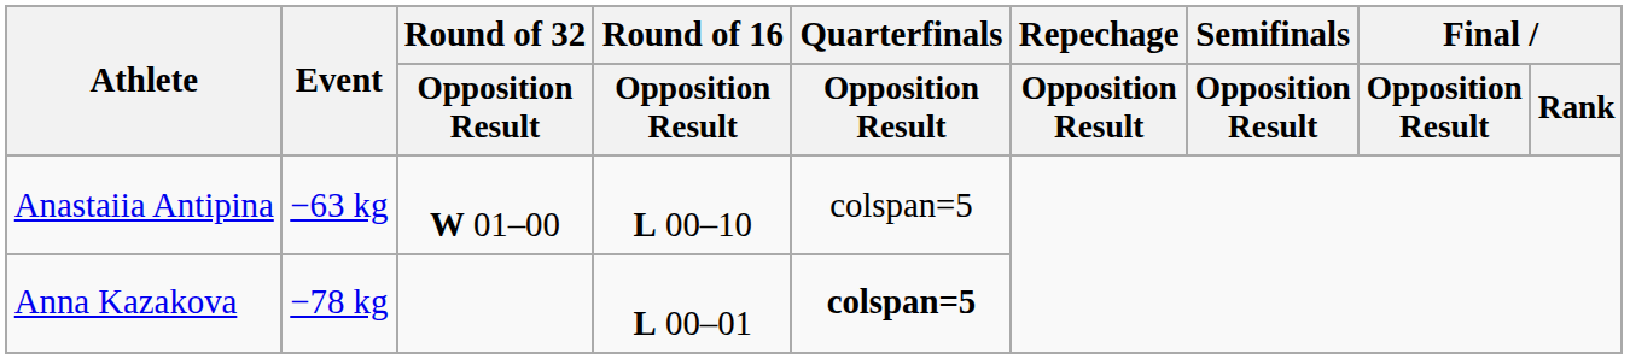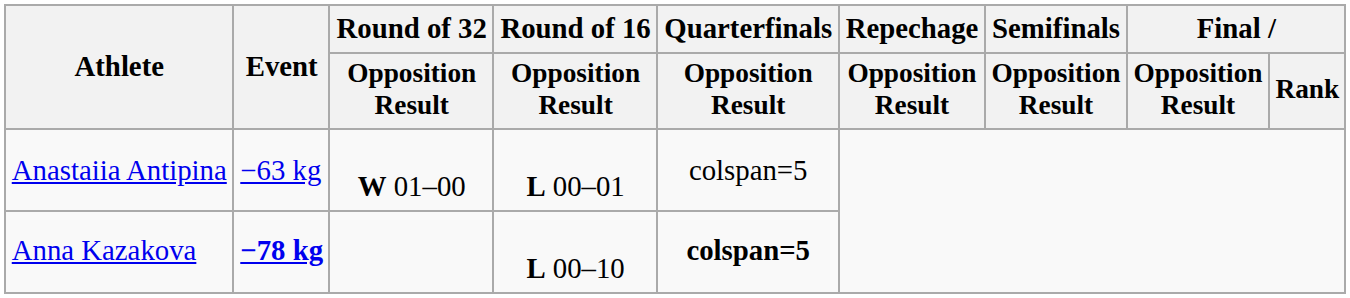Anastaiia Antipina | Round of 16 / Opposition Result: L 00–10 -> L 00–01
Anna Kazakova | Event: normal -> bold
Anna Kazakova | Round of 16 / Opposition Result: L 00–01 -> L 00–10
